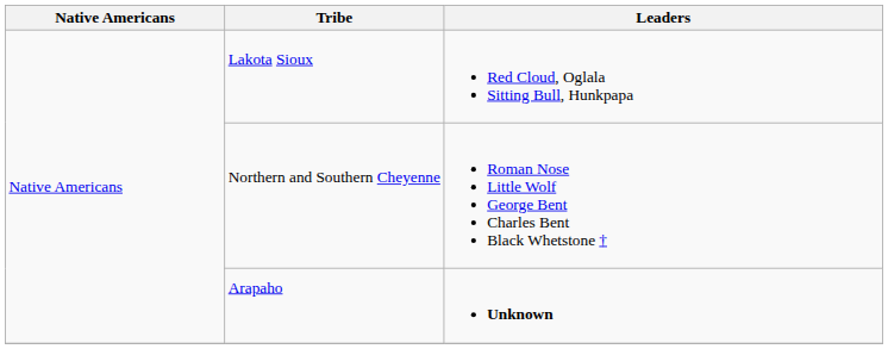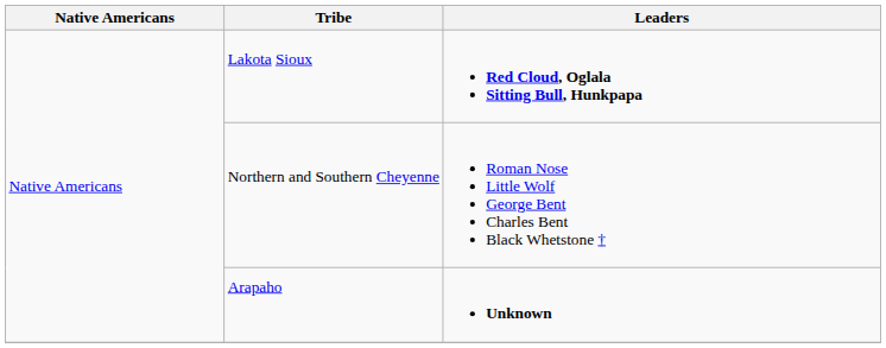Lakota Sioux | Leaders: normal -> bold
